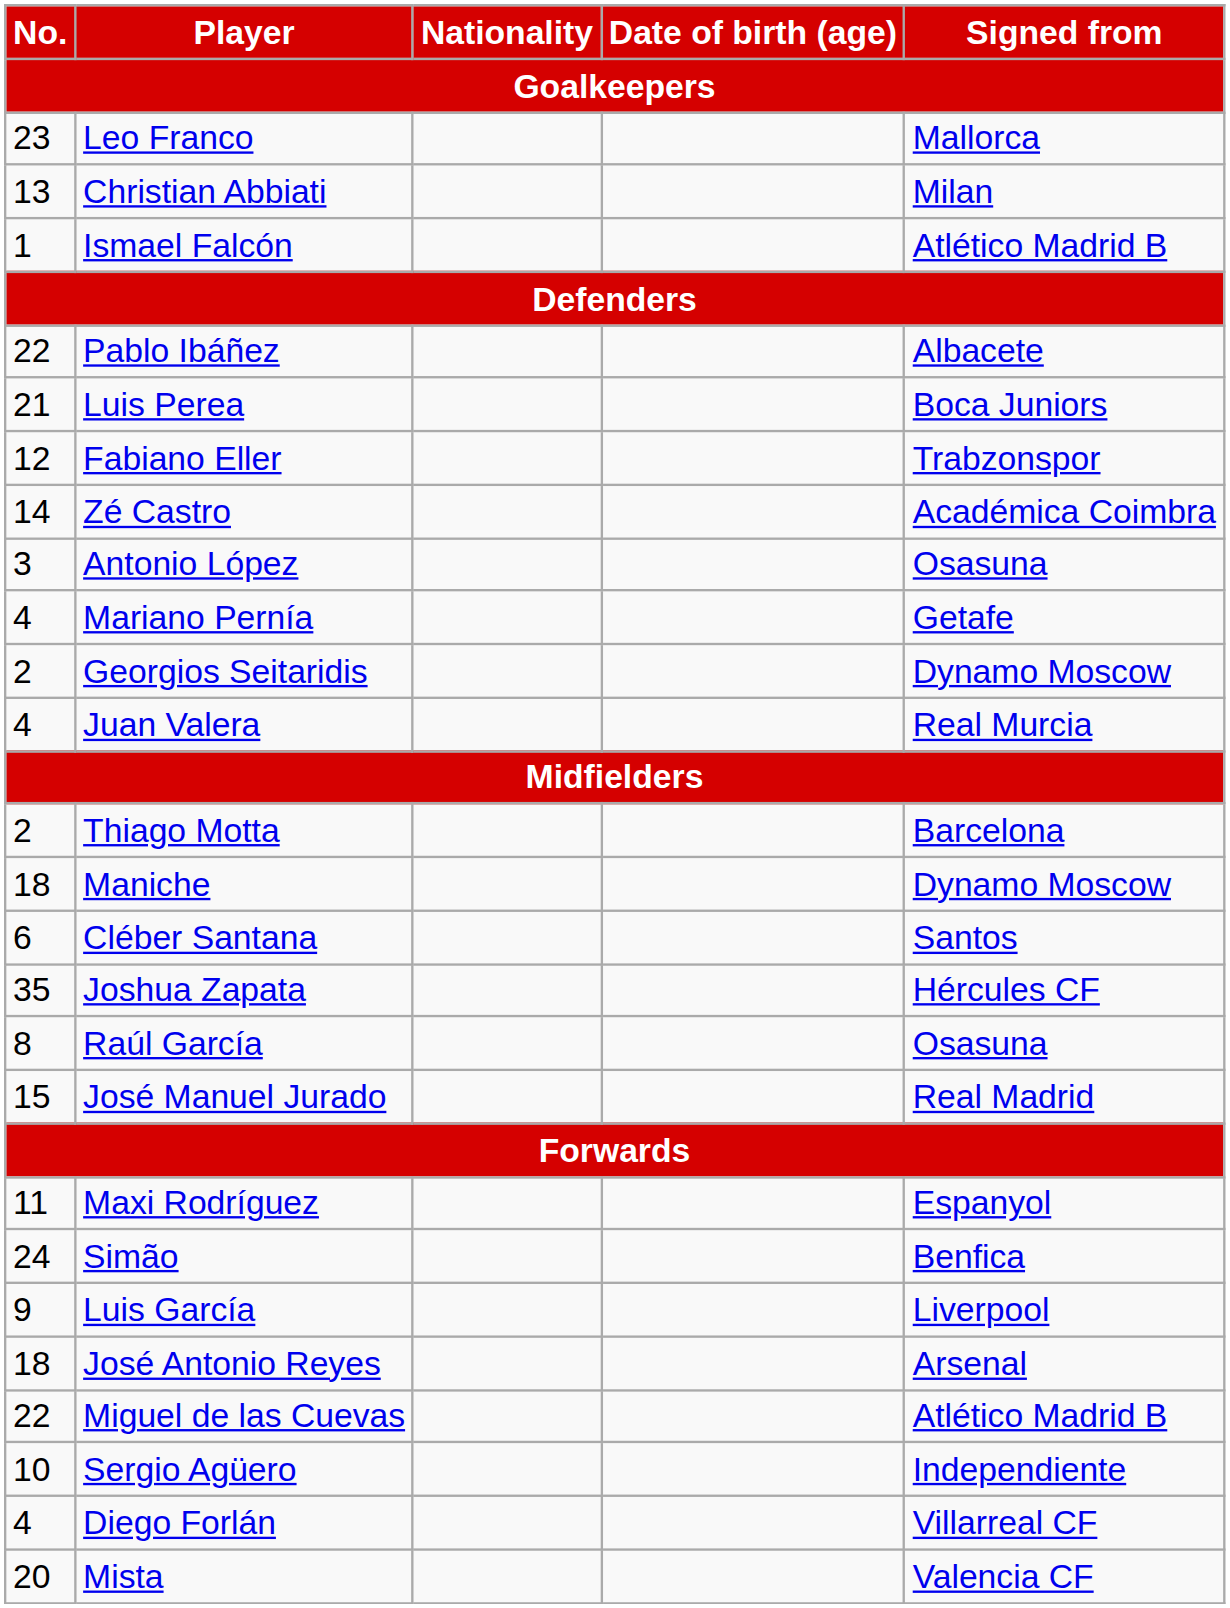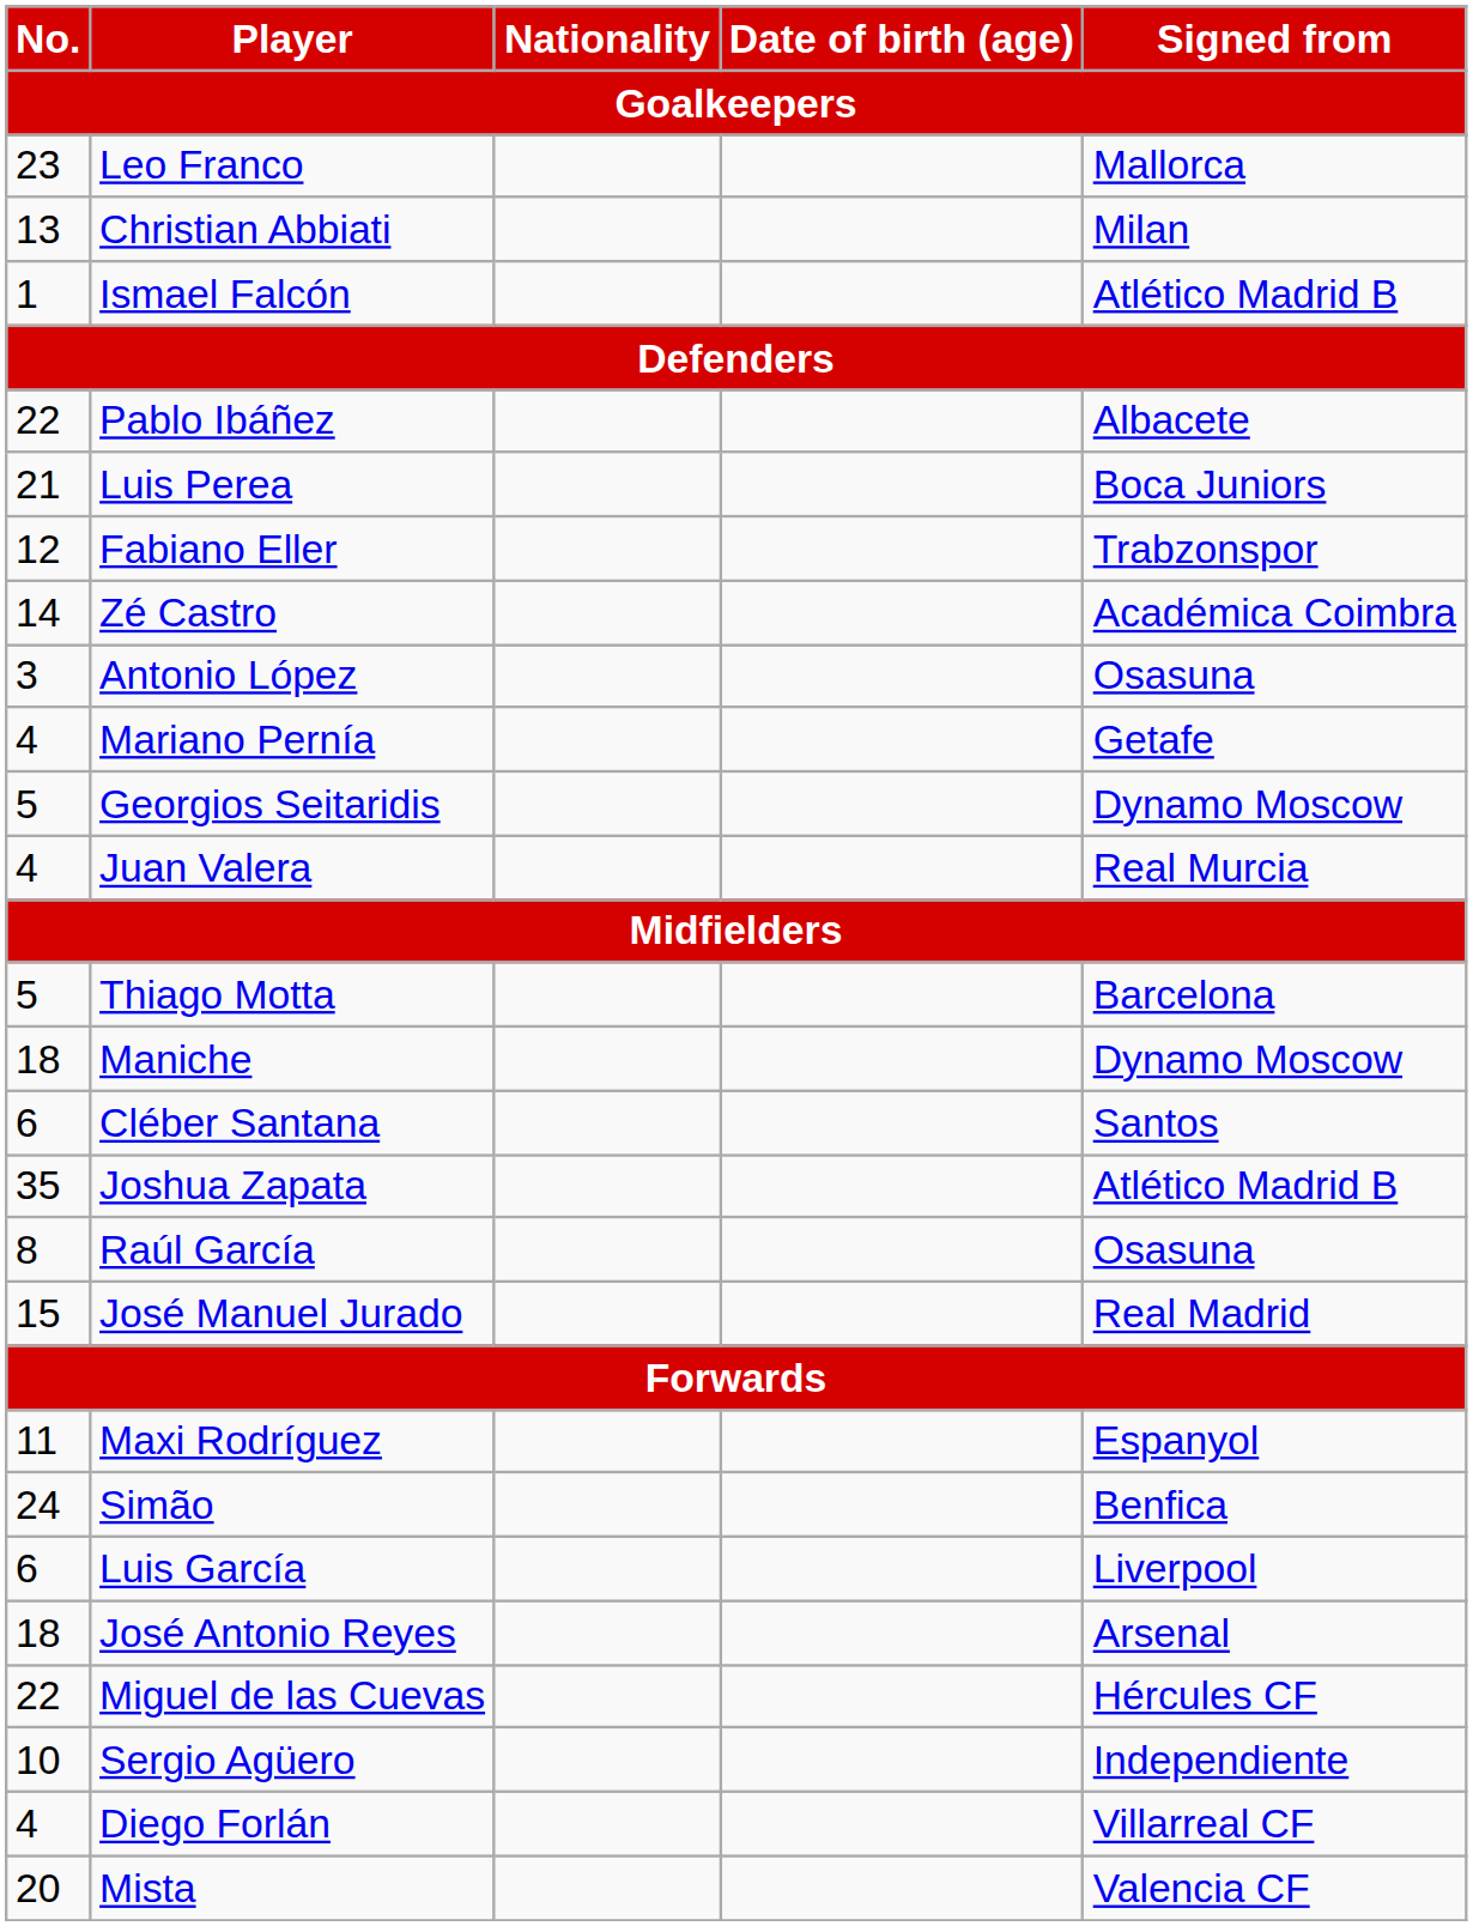Georgios Seitaridis | No.: 2 -> 5
Thiago Motta | No.: 2 -> 5
Joshua Zapata | Signed from: Hércules CF -> Atlético Madrid B
Luis García | No.: 9 -> 6
Miguel de las Cuevas | Signed from: Atlético Madrid B -> Hércules CF
